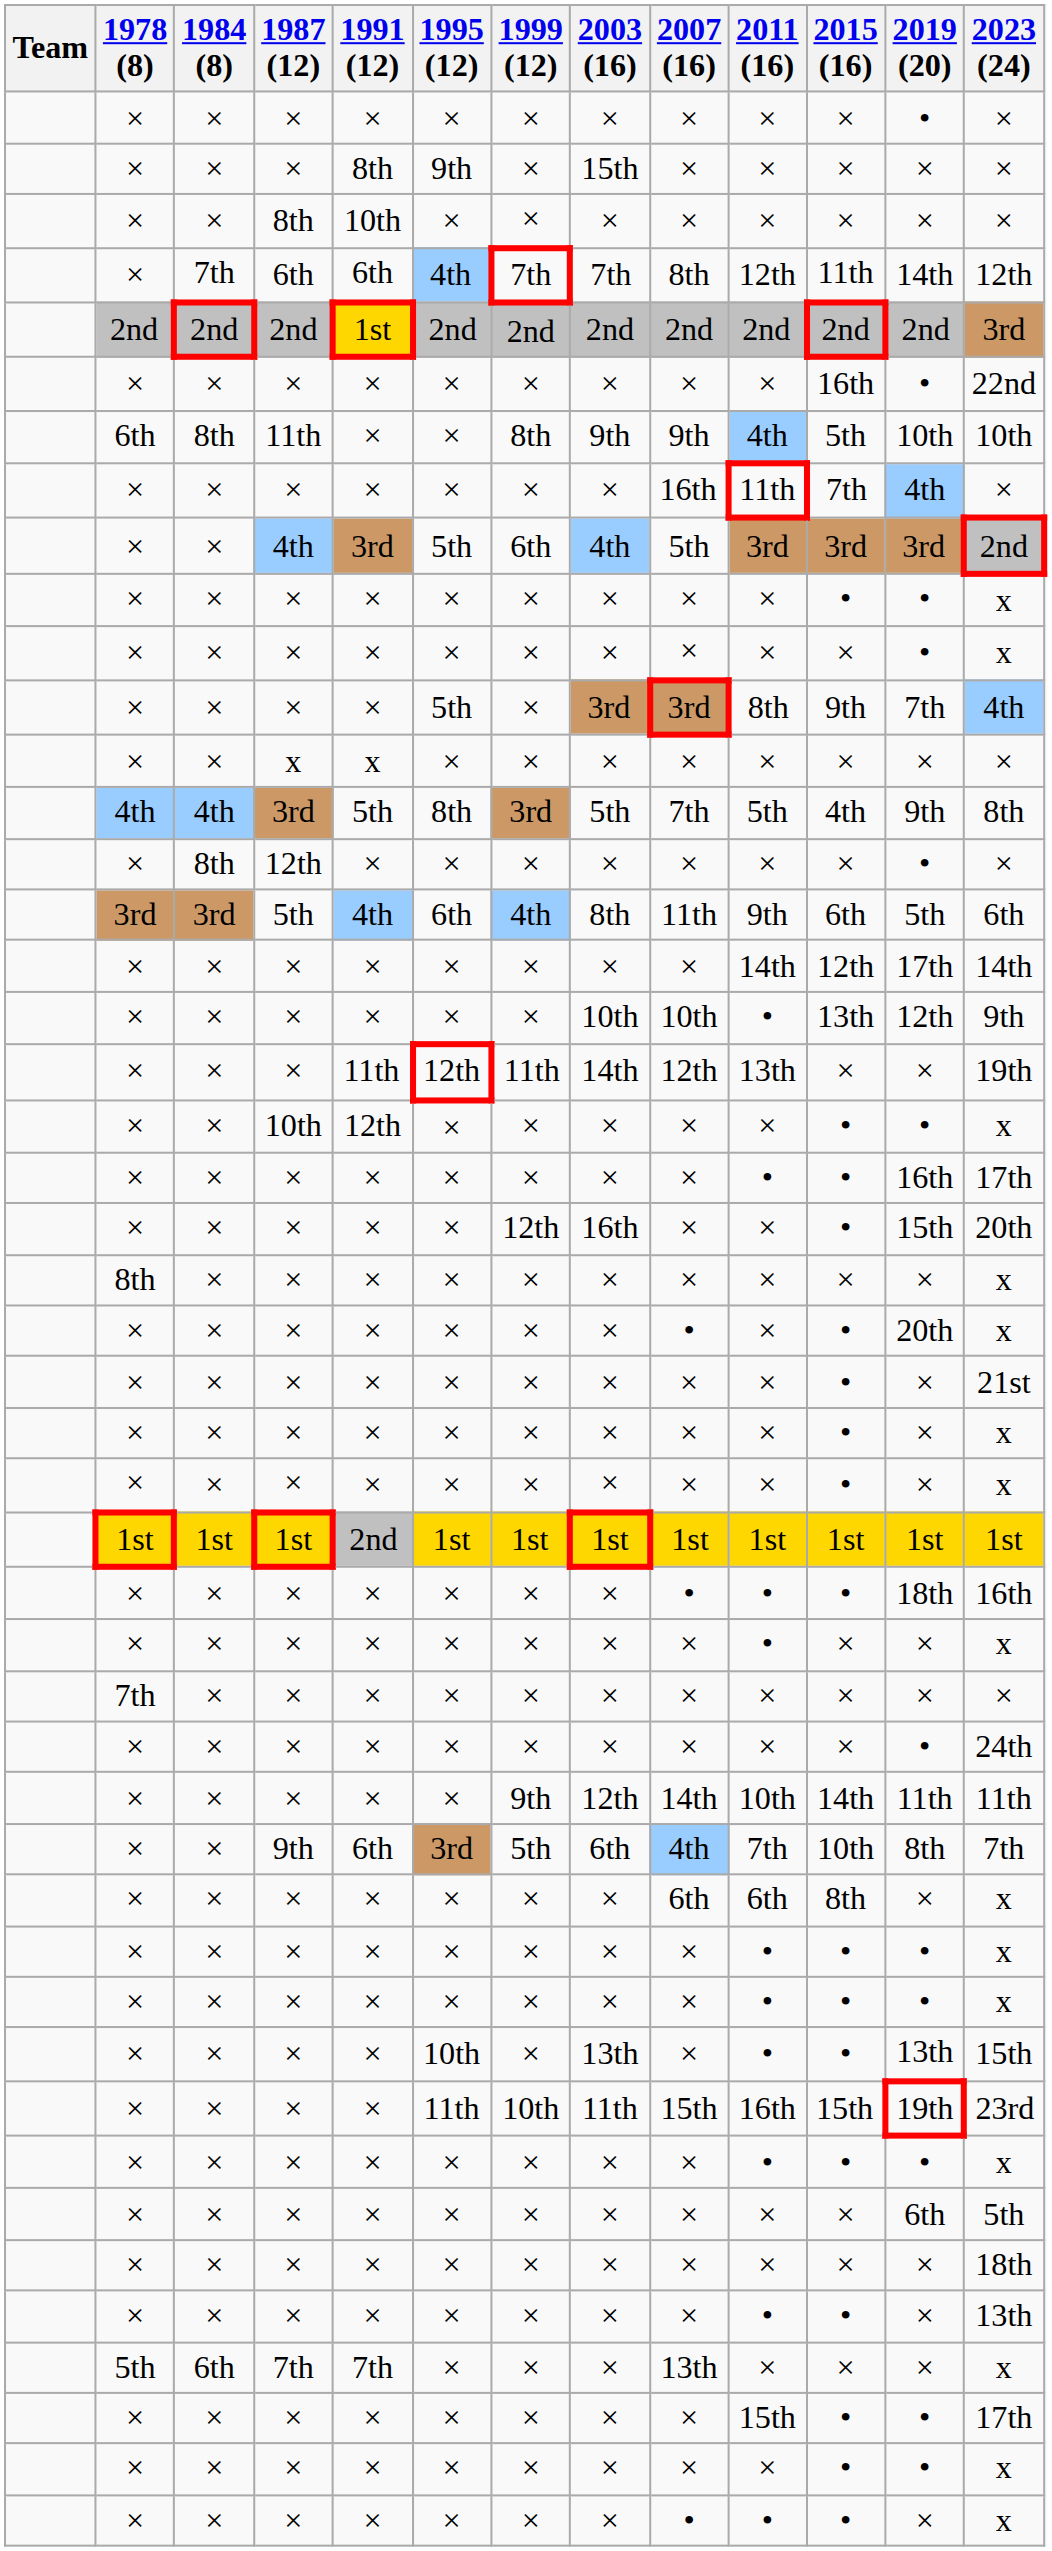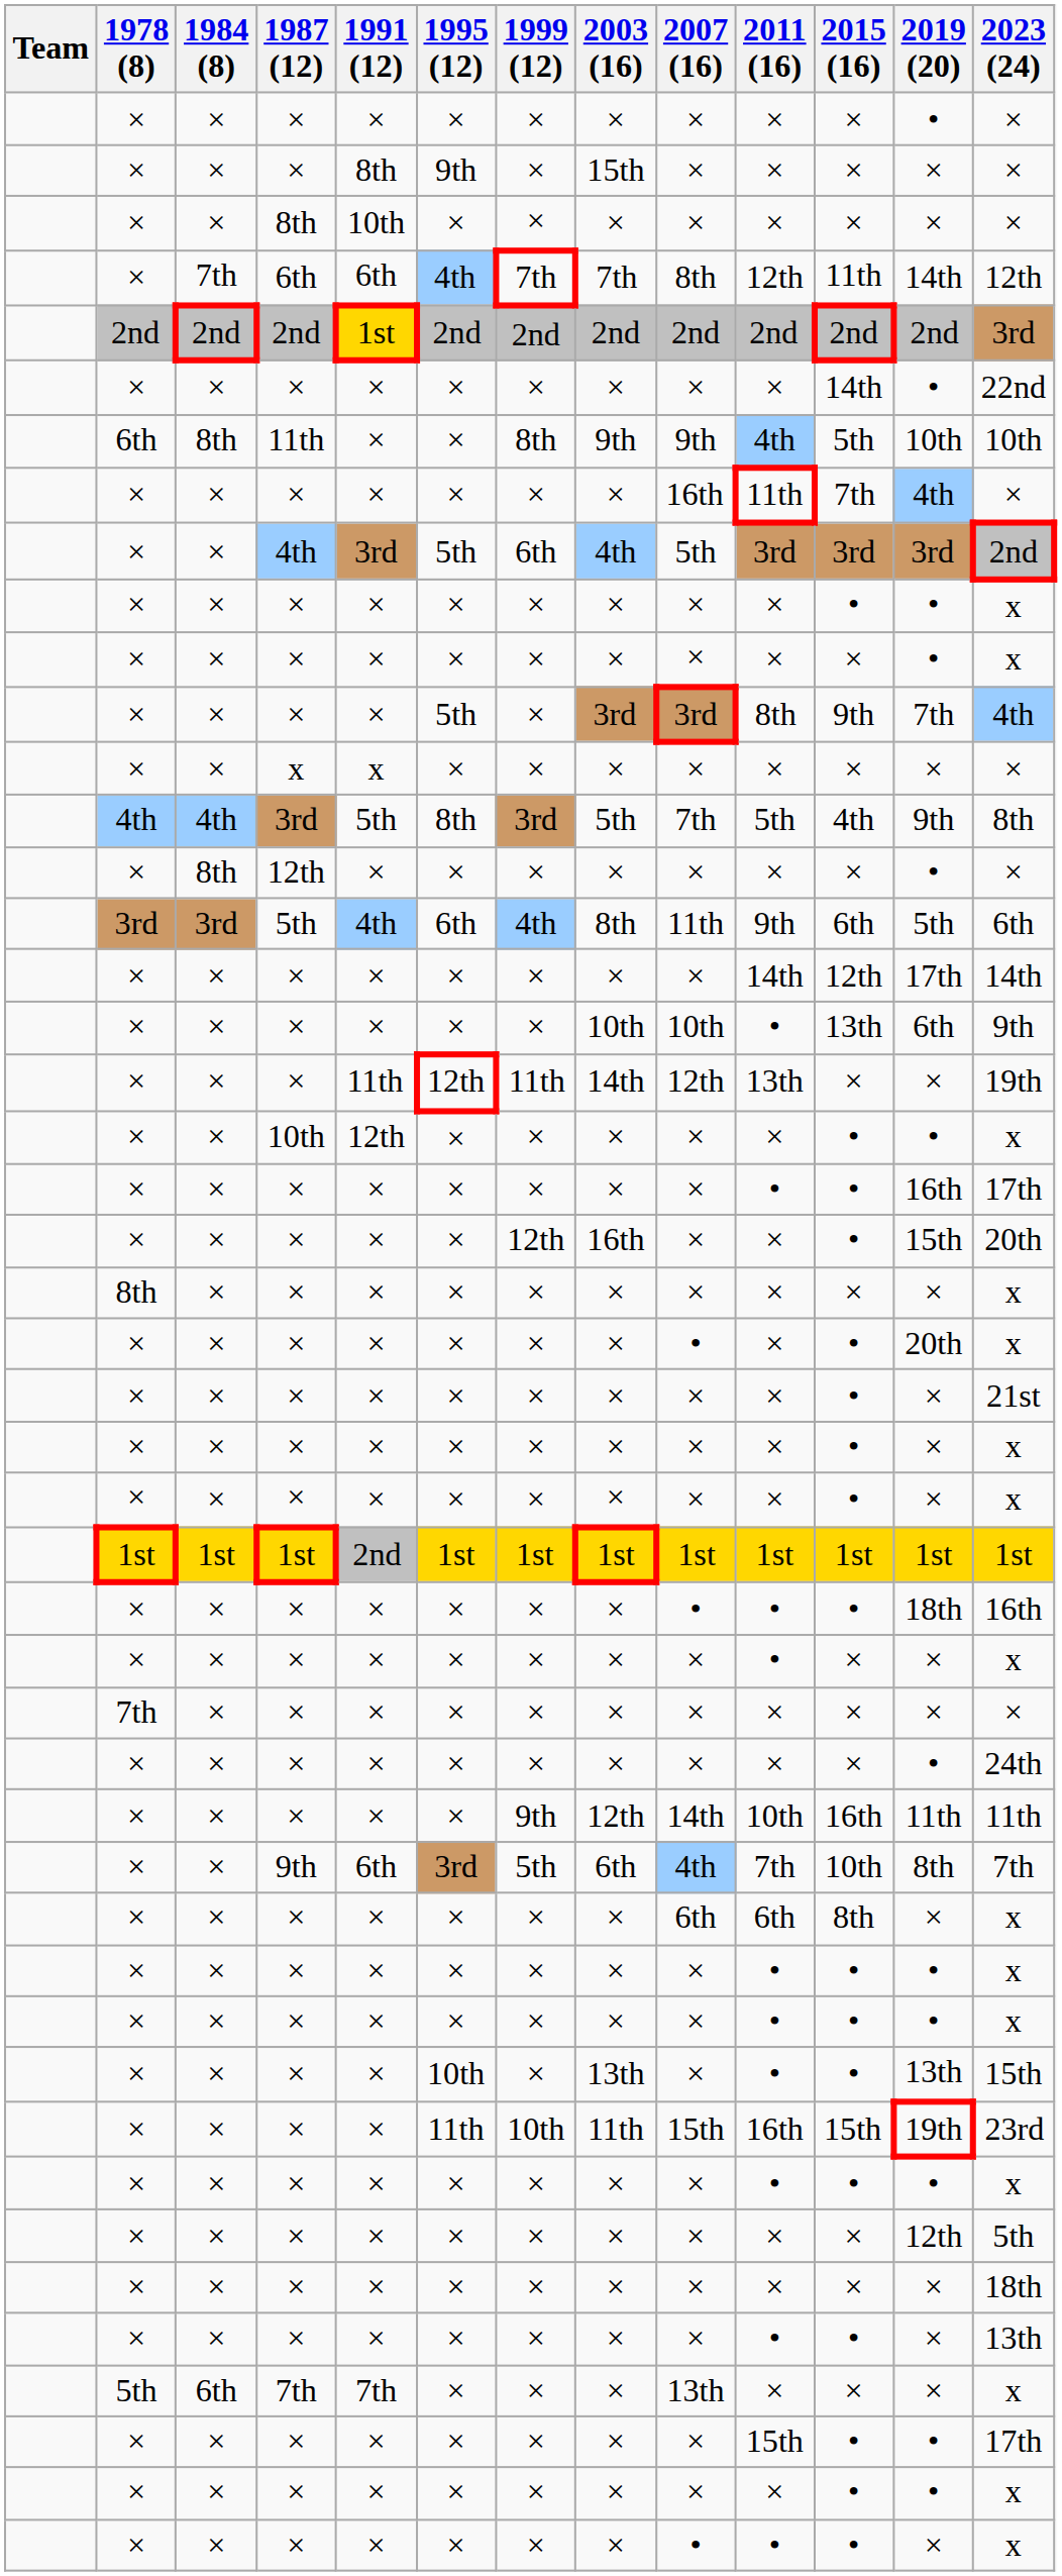row 7 | 2015 (16): 16th -> 14th
row 19 | 2019 (20): 12th -> 6th
row 34 | 2015 (16): 14th -> 16th
row 42 | 2019 (20): 6th -> 12th
